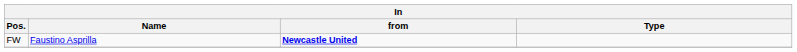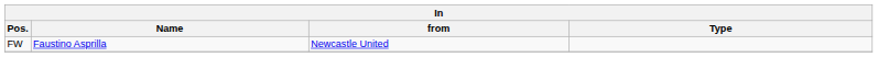FW | from: bold -> normal
